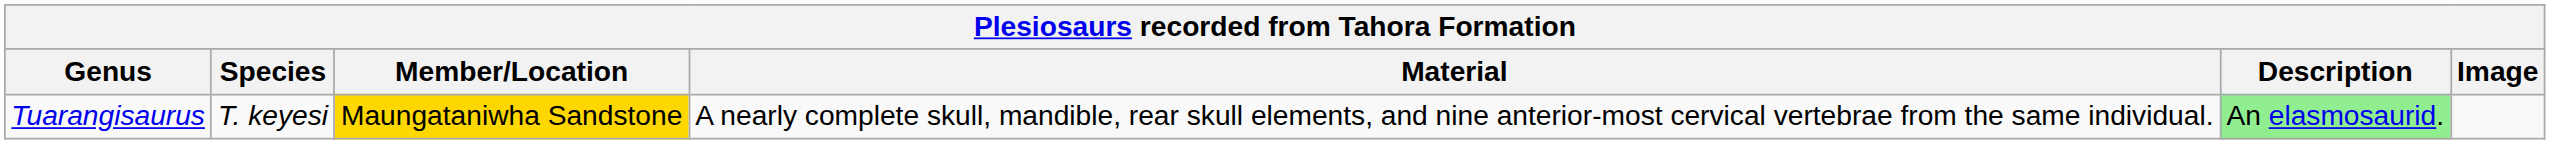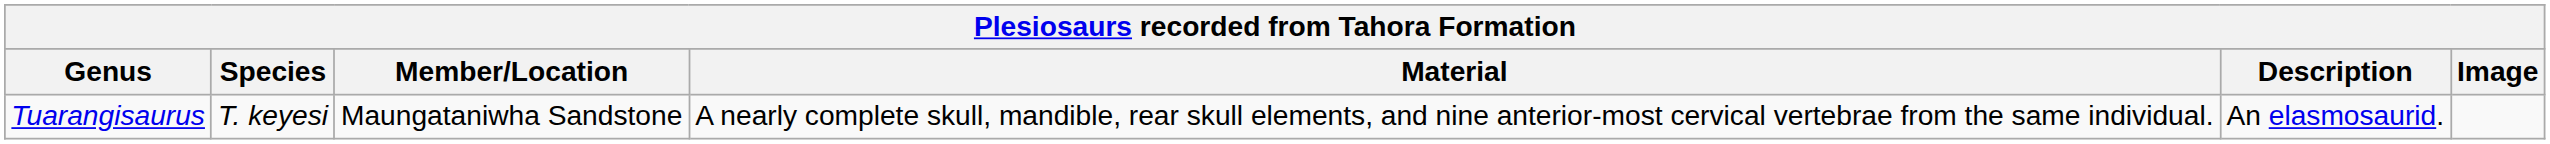Tuarangisaurus | Member/Location: gold background -> no background
Tuarangisaurus | Description: lightgreen background -> no background
